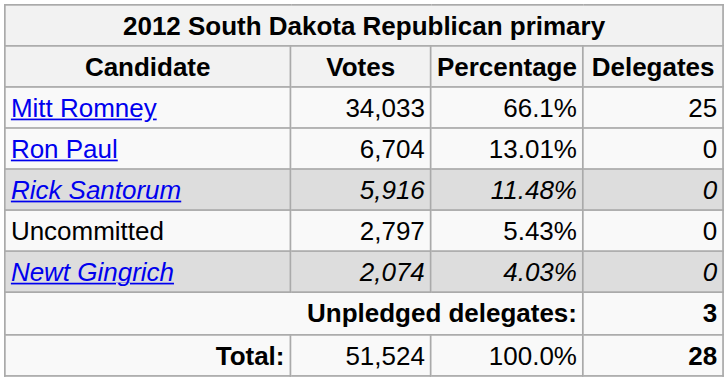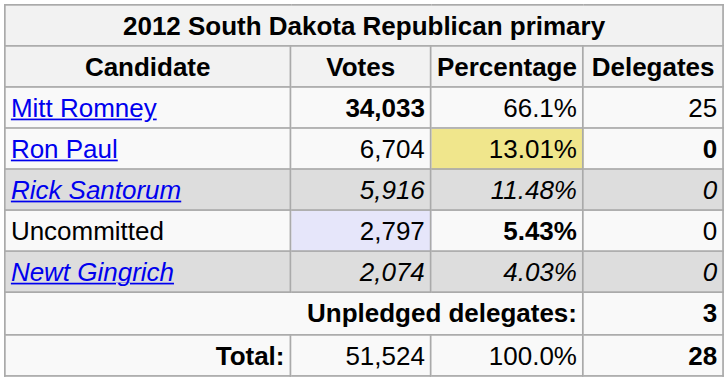Mitt Romney | Votes: normal -> bold
Ron Paul | Percentage: no background -> khaki background
Ron Paul | Delegates: normal -> bold
Uncommitted | Votes: no background -> lavender background
Uncommitted | Percentage: normal -> bold
